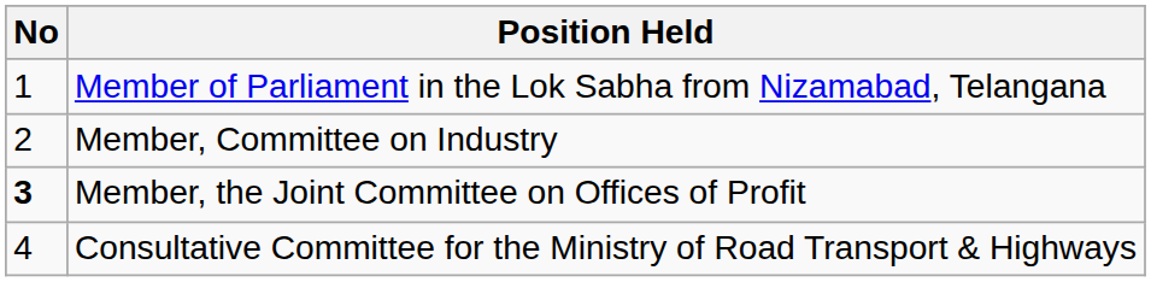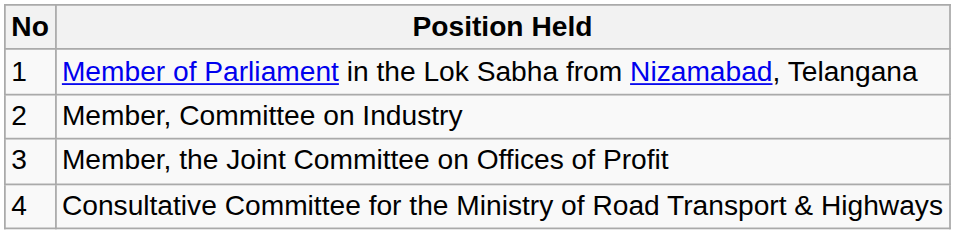Member, the Joint Committee on Offices of Profit | No: bold -> normal
